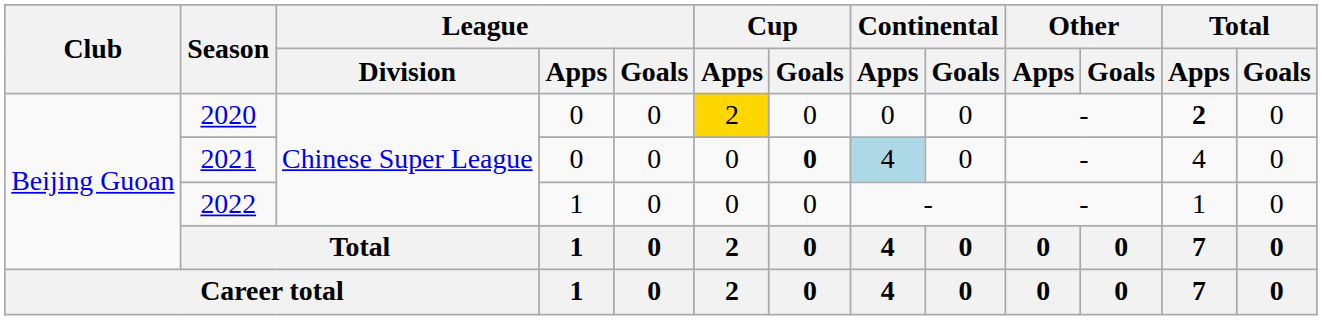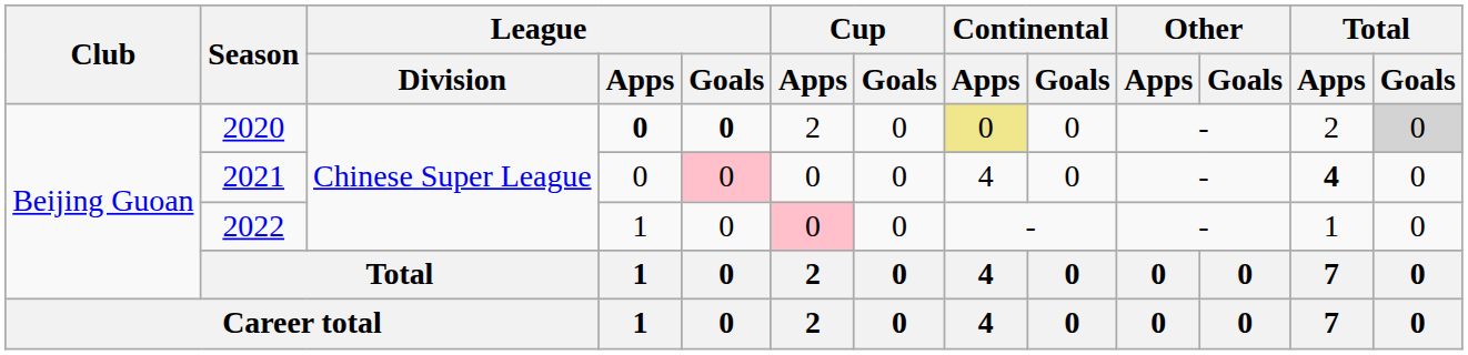2020 | League / Apps: normal -> bold
2020 | League / Goals: normal -> bold
2020 | Cup / Apps: gold background -> no background
2020 | Continental / Apps: no background -> khaki background
2020 | Total / Apps: bold -> normal
2020 | Total / Goals: no background -> lightgrey background
2021 | League / Goals: no background -> pink background
2021 | Cup / Goals: bold -> normal
2021 | Continental / Apps: lightblue background -> no background
2021 | Total / Apps: normal -> bold
2022 | Cup / Apps: no background -> pink background
